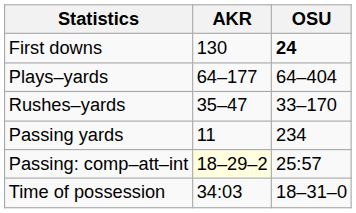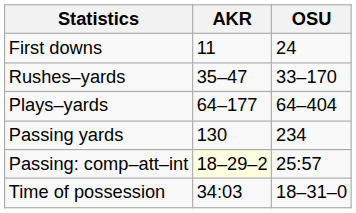First downs | AKR: 130 -> 11
First downs | OSU: bold -> normal
rows swapped: Plays–yards <-> Rushes–yards
Passing yards | AKR: 11 -> 130
